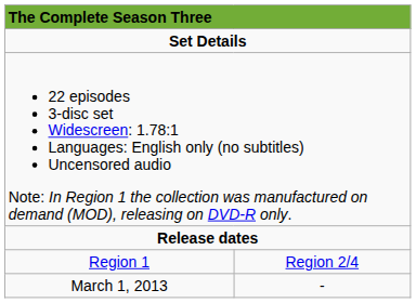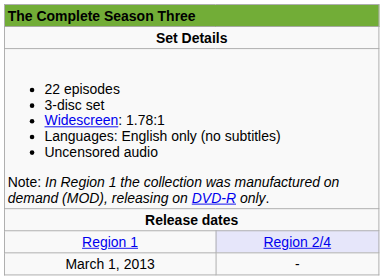Region 1 | column 2: no background -> lavender background
